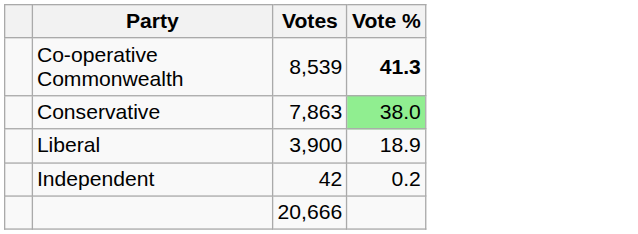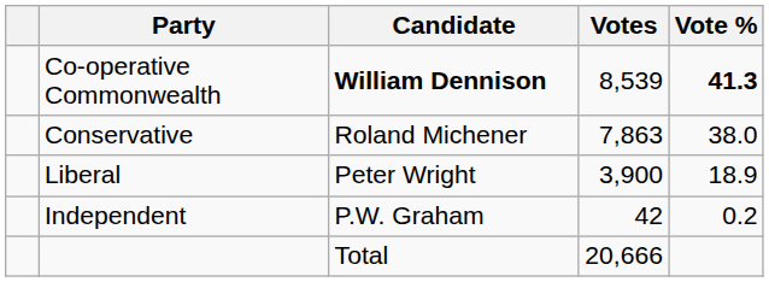+ column: Candidate | William Dennison | Roland Michener | Peter Wright | P.W. Graham | Total
Conservative | Vote %: lightgreen background -> no background
